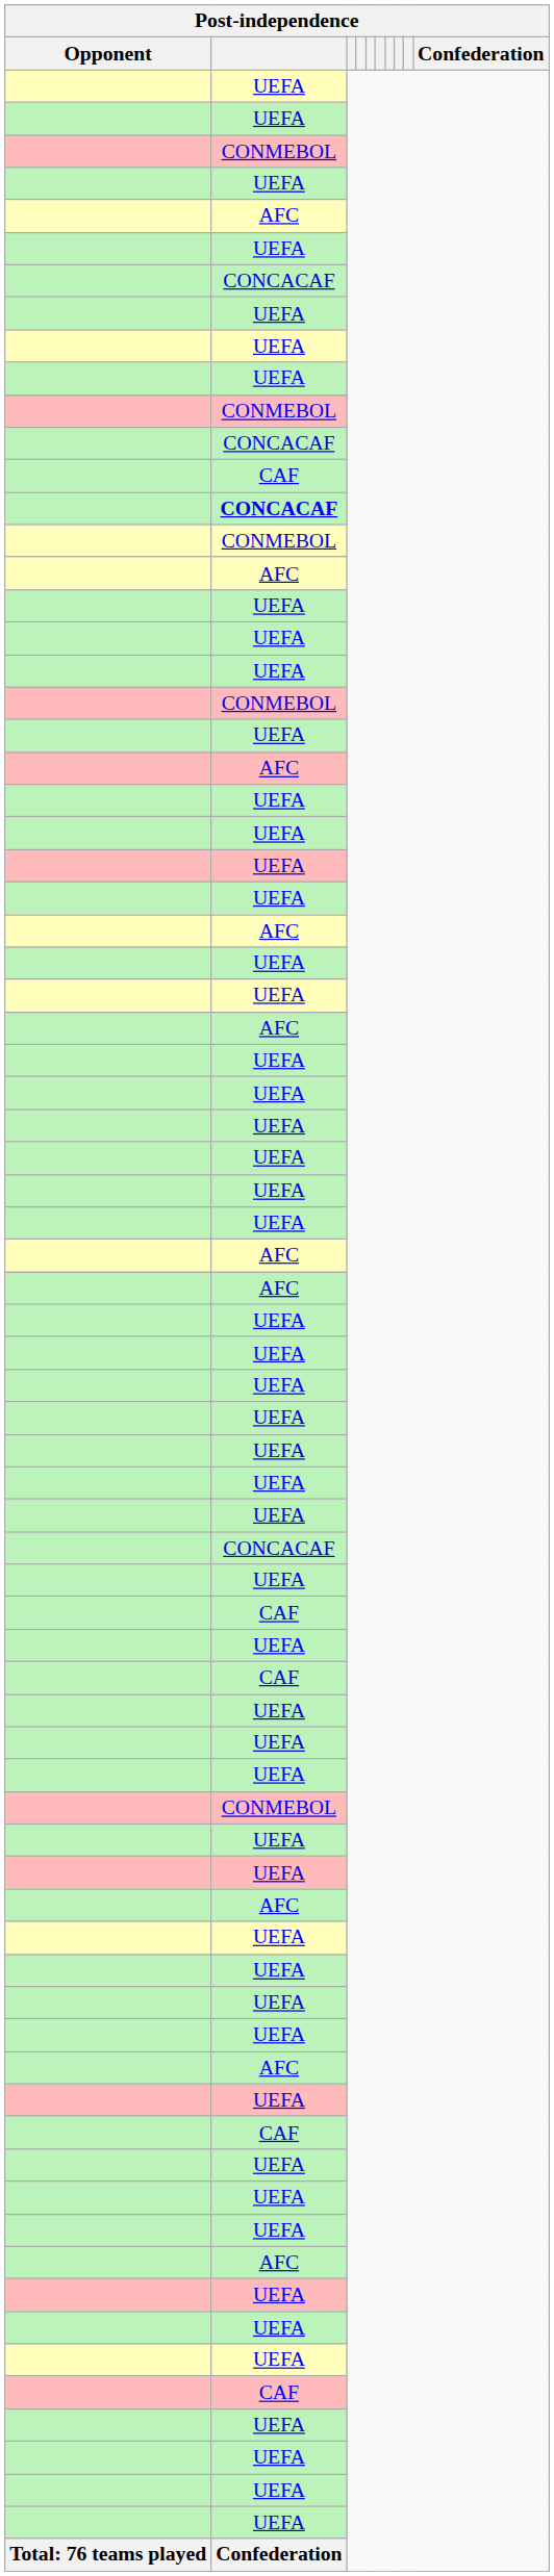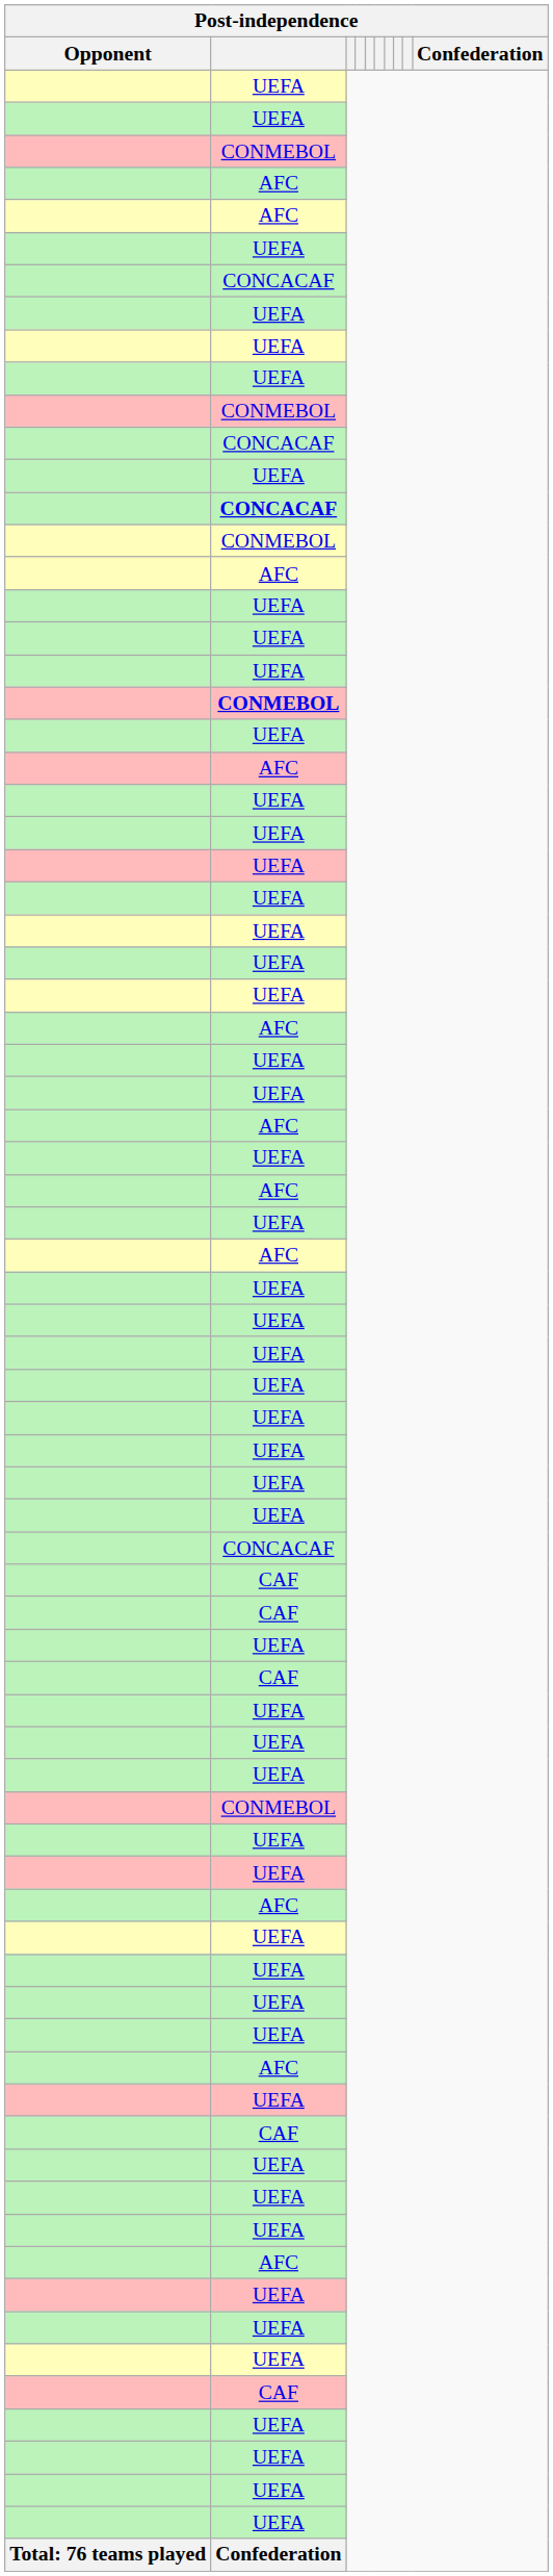row 6 | column 2: UEFA -> AFC
row 15 | column 2: CAF -> UEFA
row 22 | column 2: normal -> bold
row 29 | column 2: AFC -> UEFA
row 35 | column 2: UEFA -> AFC
row 37 | column 2: UEFA -> AFC
row 40 | column 2: AFC -> UEFA
row 49 | column 2: UEFA -> CAF
